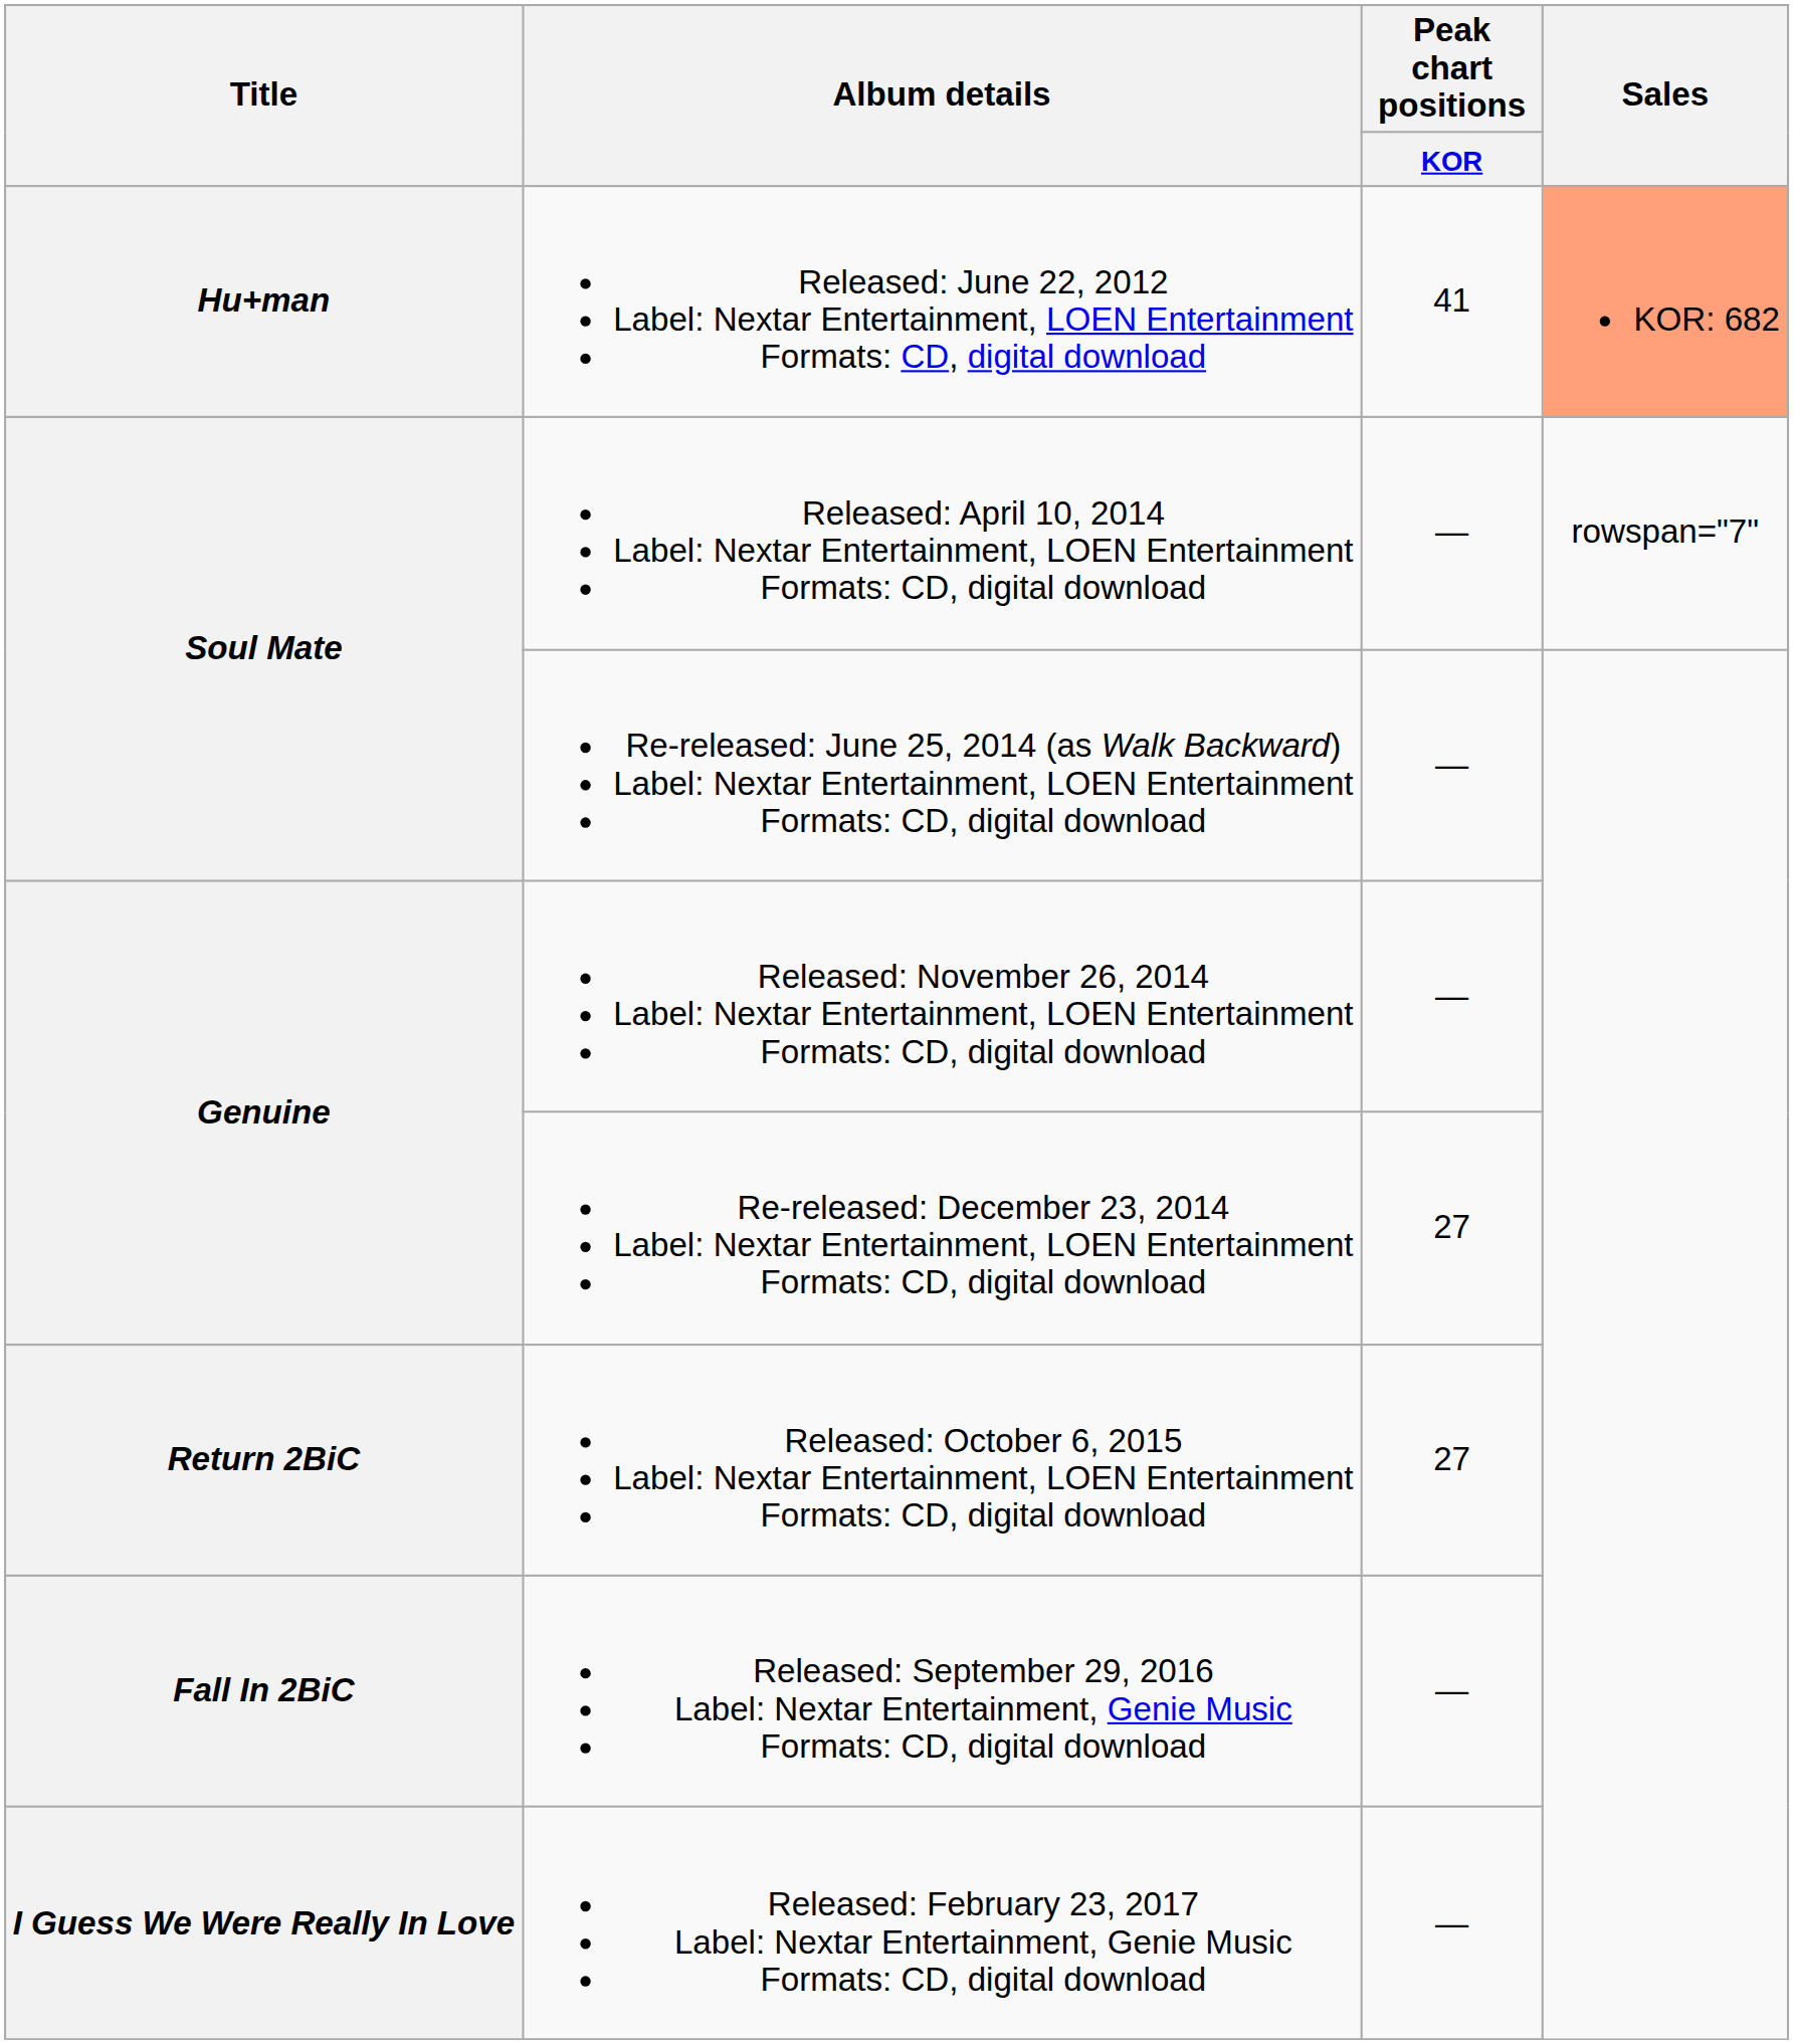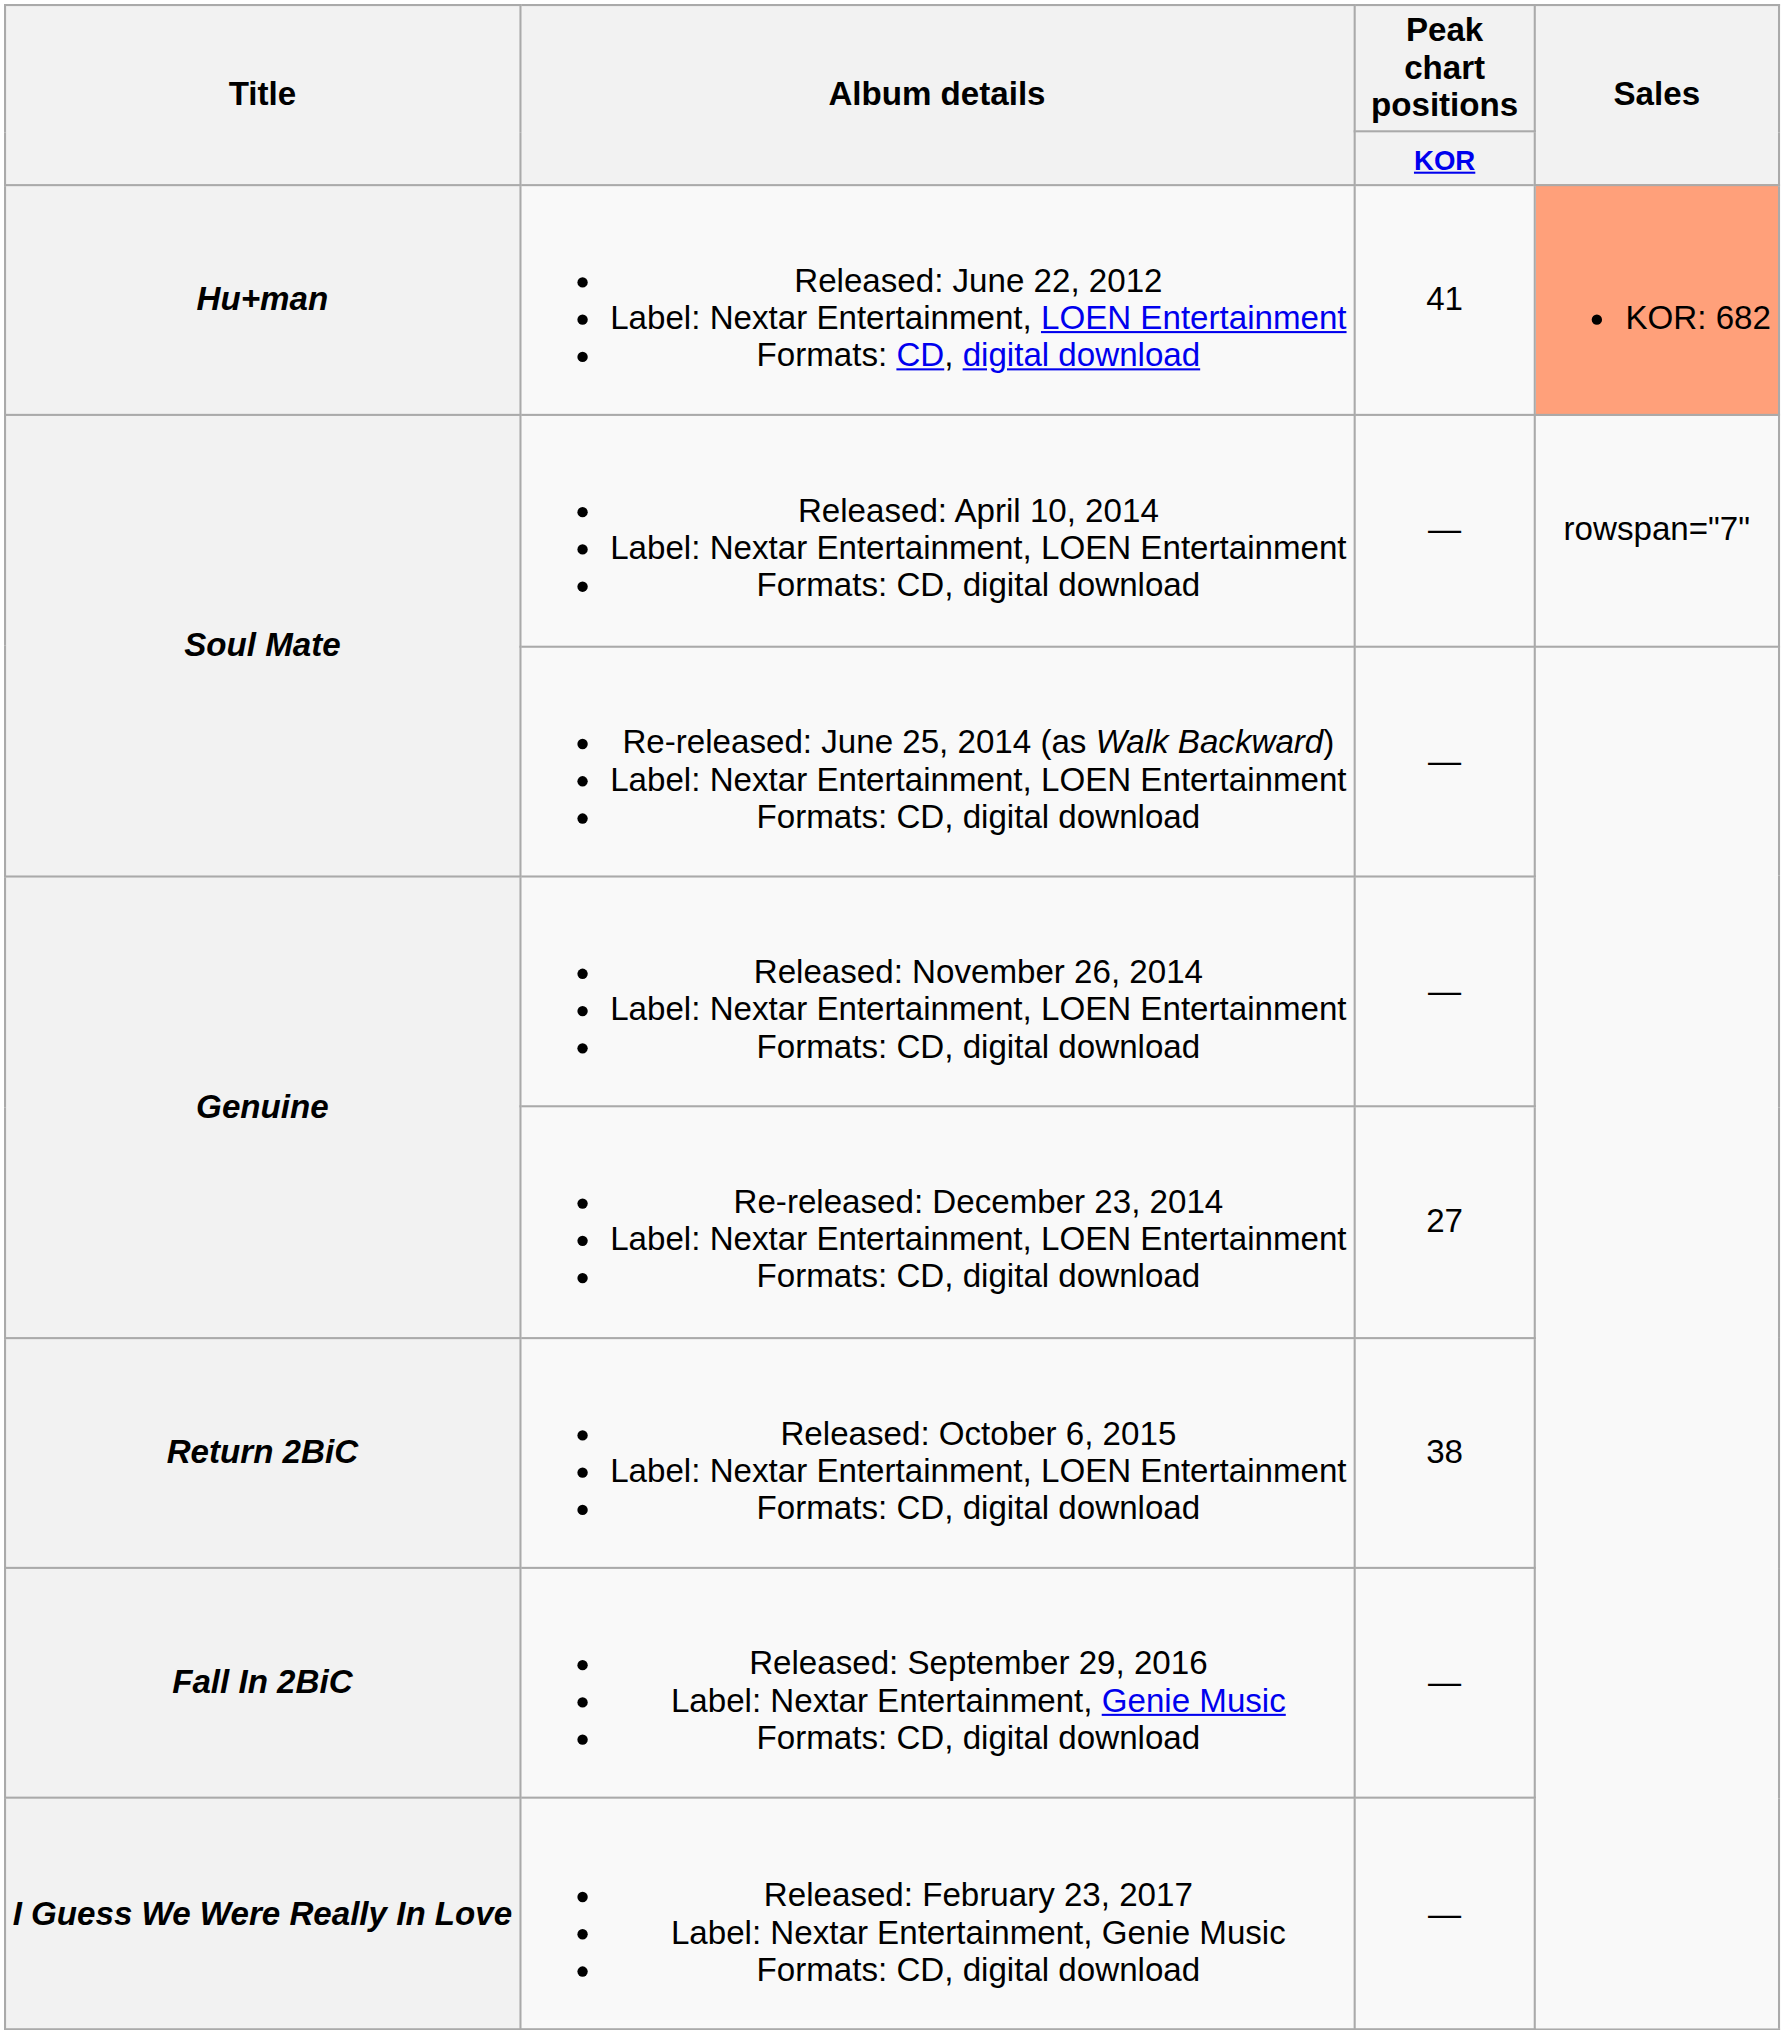row 8 | Peak chart positions / KOR: 27 -> 38
